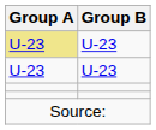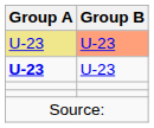row 2 | Group B: no background -> lightsalmon background
row 3 | Group A: normal -> bold
